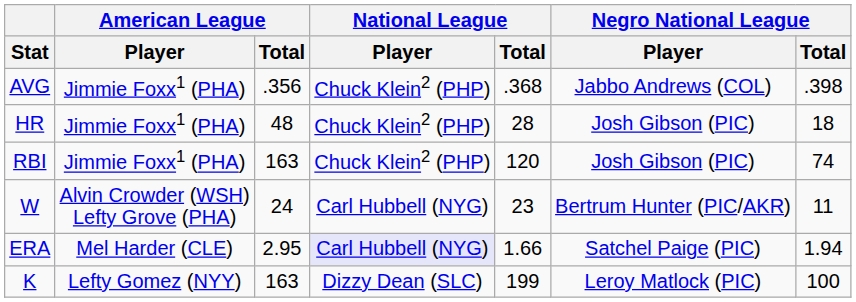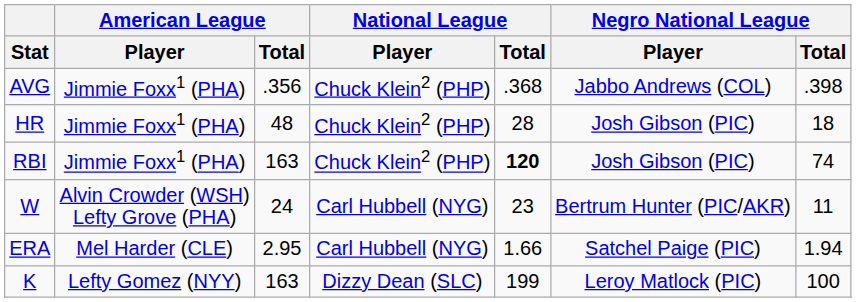RBI | National League / Total: normal -> bold
ERA | National League / Player: lavender background -> no background
